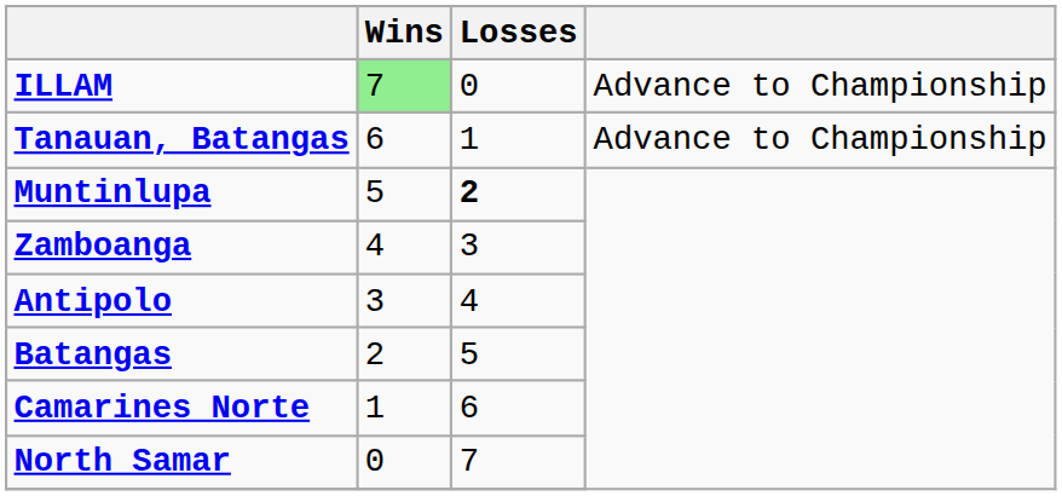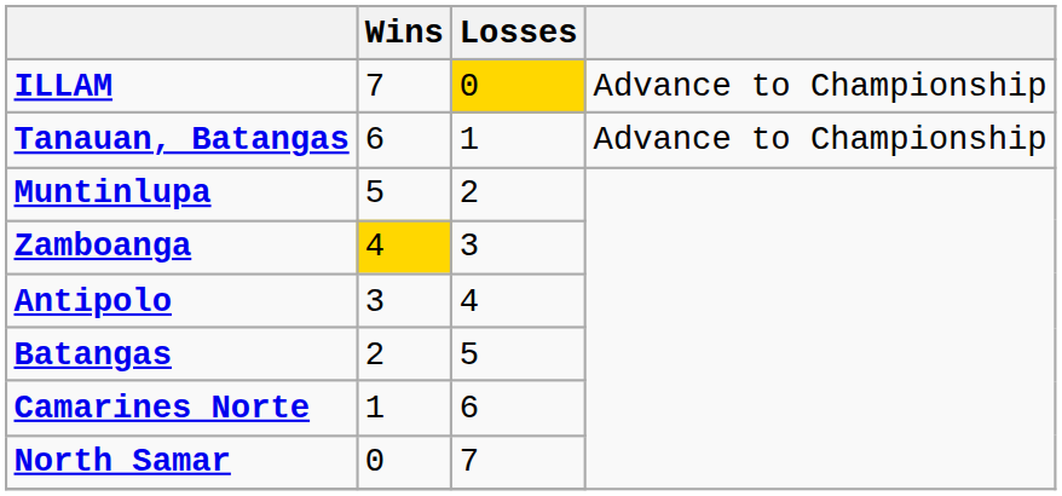ILLAM | Wins: lightgreen background -> no background
ILLAM | Losses: no background -> gold background
Muntinlupa | Losses: bold -> normal
Zamboanga | Wins: no background -> gold background
